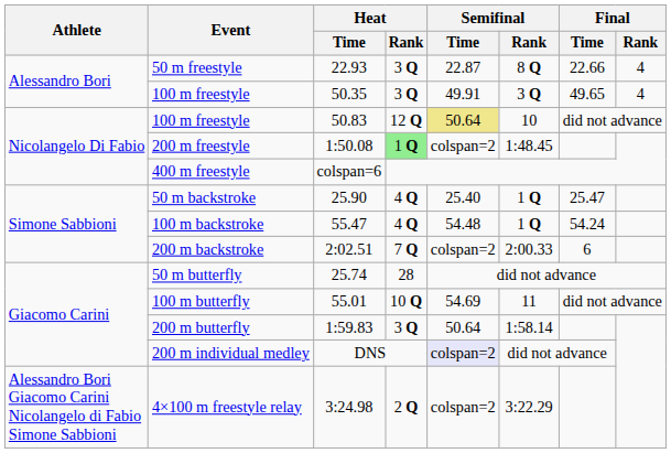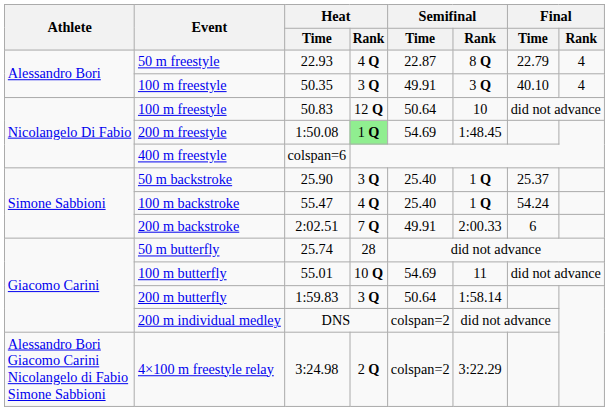50 m freestyle | Heat / Rank: 3 Q -> 4 Q
50 m freestyle | Final / Time: 22.66 -> 22.79
100 m freestyle / 50.35 | Final / Time: 49.65 -> 40.10
100 m freestyle / 50.83 | Semifinal / Time: khaki background -> no background
200 m freestyle | Semifinal / Time: colspan=2 -> 54.69
50 m backstroke | Heat / Rank: 4 Q -> 3 Q
50 m backstroke | Final / Time: 25.47 -> 25.37
100 m backstroke | Semifinal / Time: 54.48 -> 25.40
200 m backstroke | Semifinal / Time: colspan=2 -> 49.91
200 m individual medley | Semifinal / Time: lavender background -> no background
